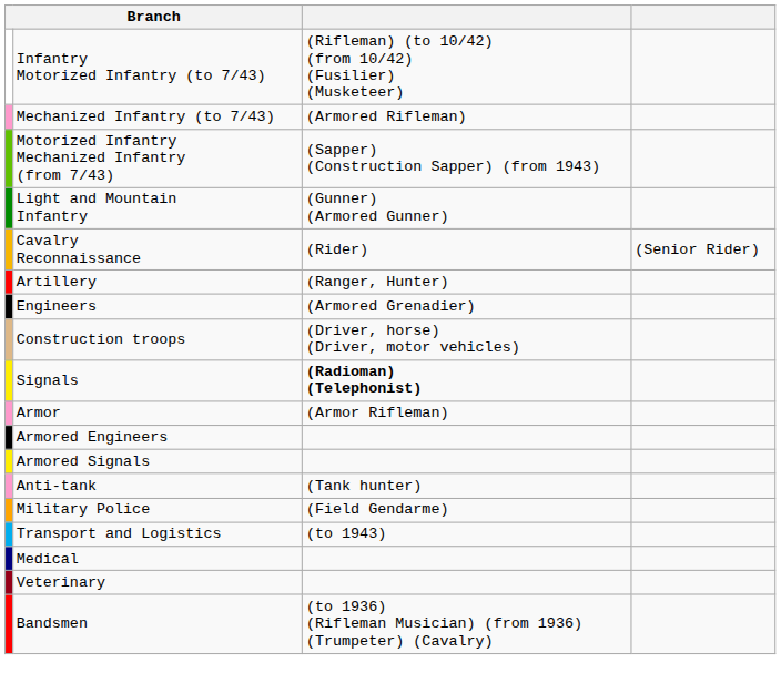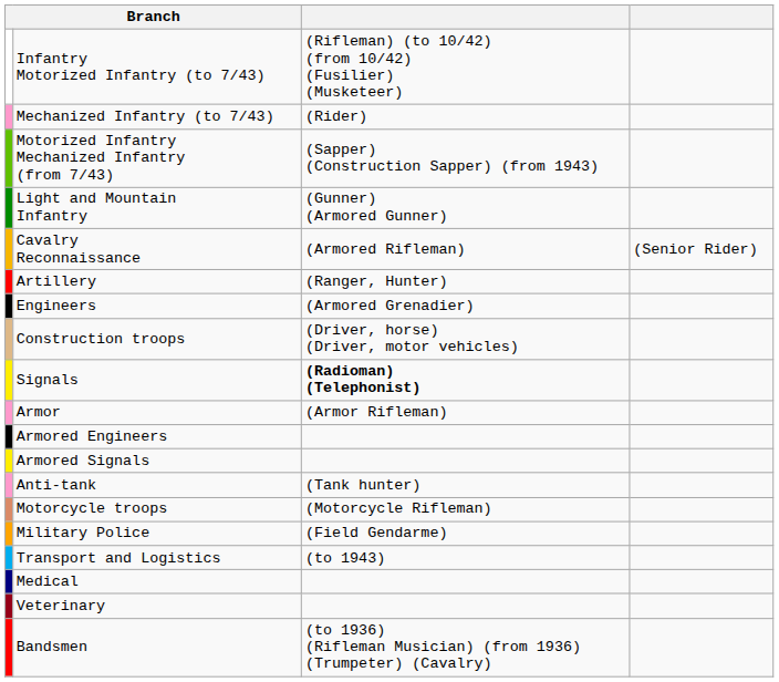Mechanized Infantry (to 7/43) | column 3: (Armored Rifleman) -> (Rider)
Cavalry Reconnaissance | column 3: (Rider) -> (Armored Rifleman)
+ row: Motorcycle troops | (Motorcycle Rifleman)
